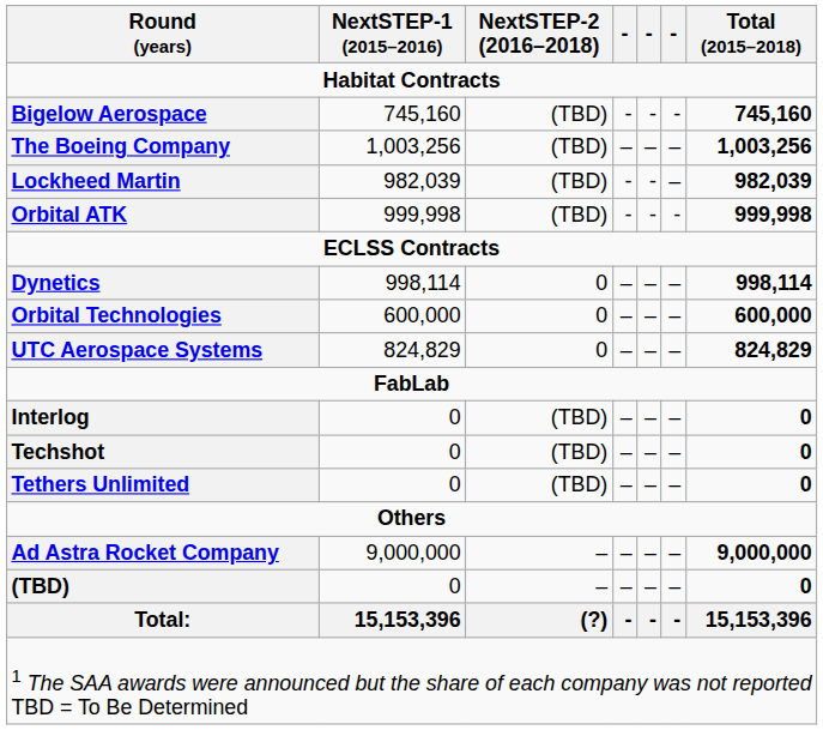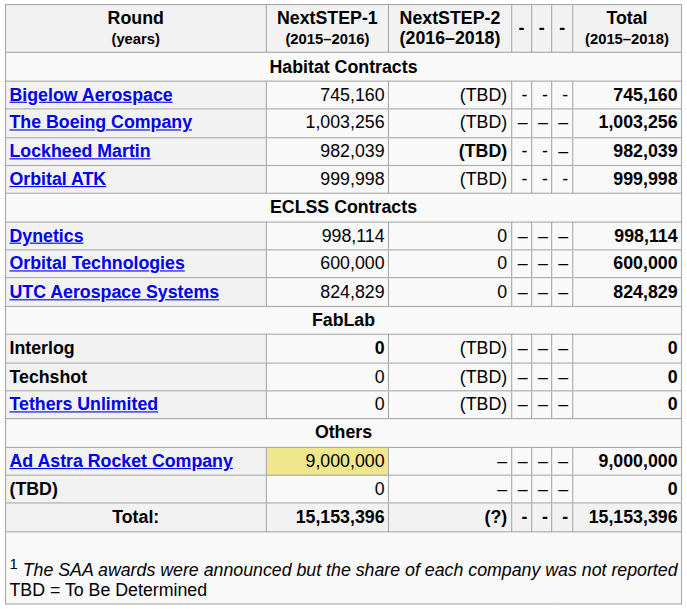Lockheed Martin | NextSTEP-2 (2016–2018): normal -> bold
Interlog | NextSTEP-1 (2015–2016): normal -> bold
Ad Astra Rocket Company | NextSTEP-1 (2015–2016): no background -> khaki background
